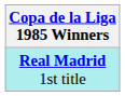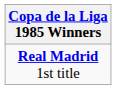row 2 | column 1: paleturquoise background -> no background
